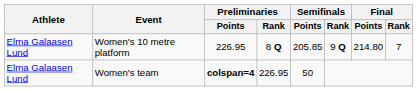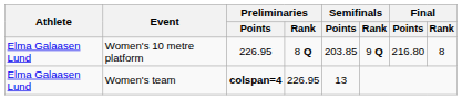Women's 10 metre platform | Semifinals / Points: 205.85 -> 203.85
Women's 10 metre platform | Final / Points: 214.80 -> 216.80
Women's 10 metre platform | Final / Rank: 7 -> 8
Women's team | Semifinals / Points: 50 -> 13
